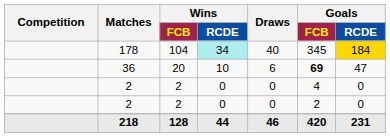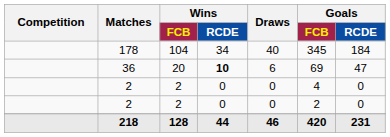178 | Wins / RCDE: paleturquoise background -> no background
178 | Goals / RCDE: gold background -> no background
36 | Wins / RCDE: normal -> bold
36 | Goals / FCB: bold -> normal
